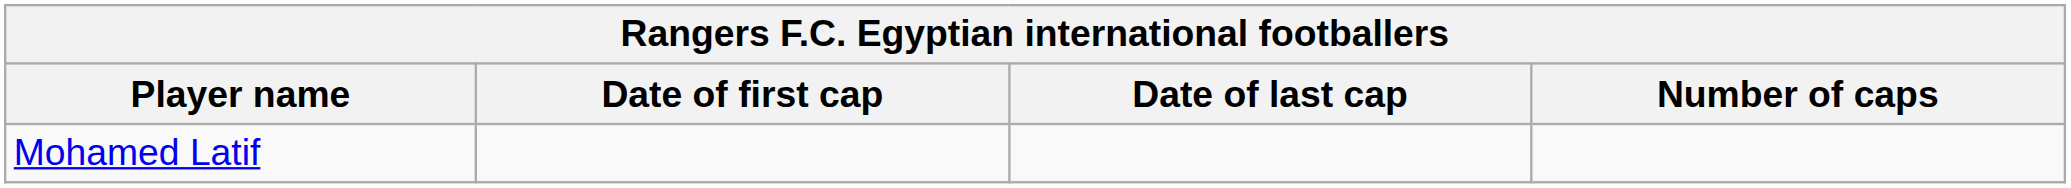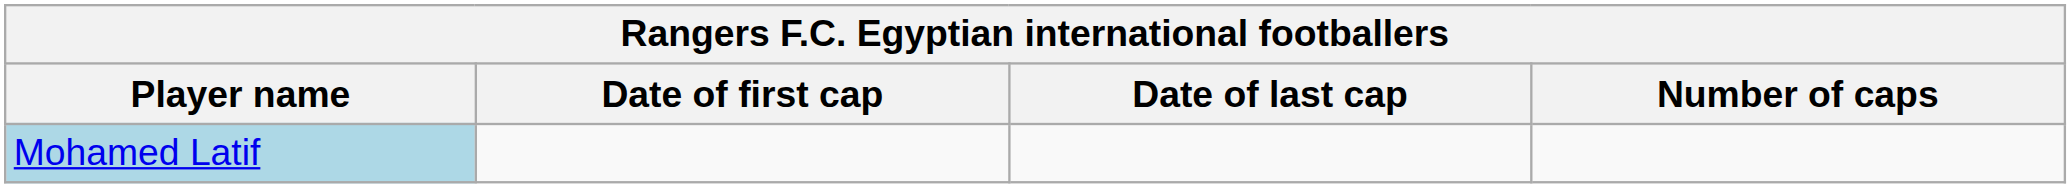Mohamed Latif | Player name: no background -> lightblue background
